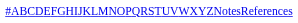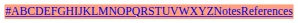row 1 | column 1: no background -> lightsalmon background
